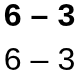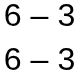row 1 | column 1: bold -> normal
